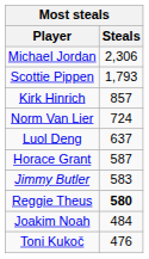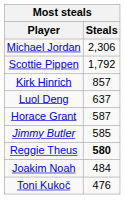Scottie Pippen | Steals: 1,793 -> 1,792
- row: Norm Van Lier | 724
Jimmy Butler | Steals: 583 -> 585
